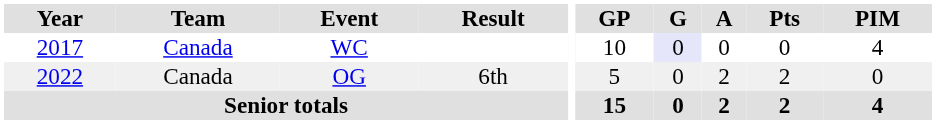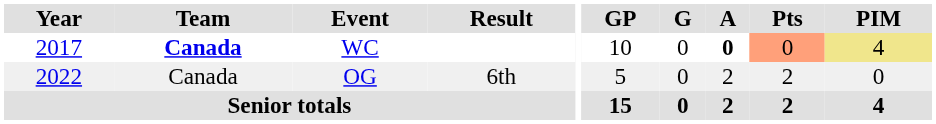WC | Team: normal -> bold
WC | G: lavender background -> no background
WC | A: normal -> bold
WC | Pts: no background -> lightsalmon background
WC | PIM: no background -> khaki background
